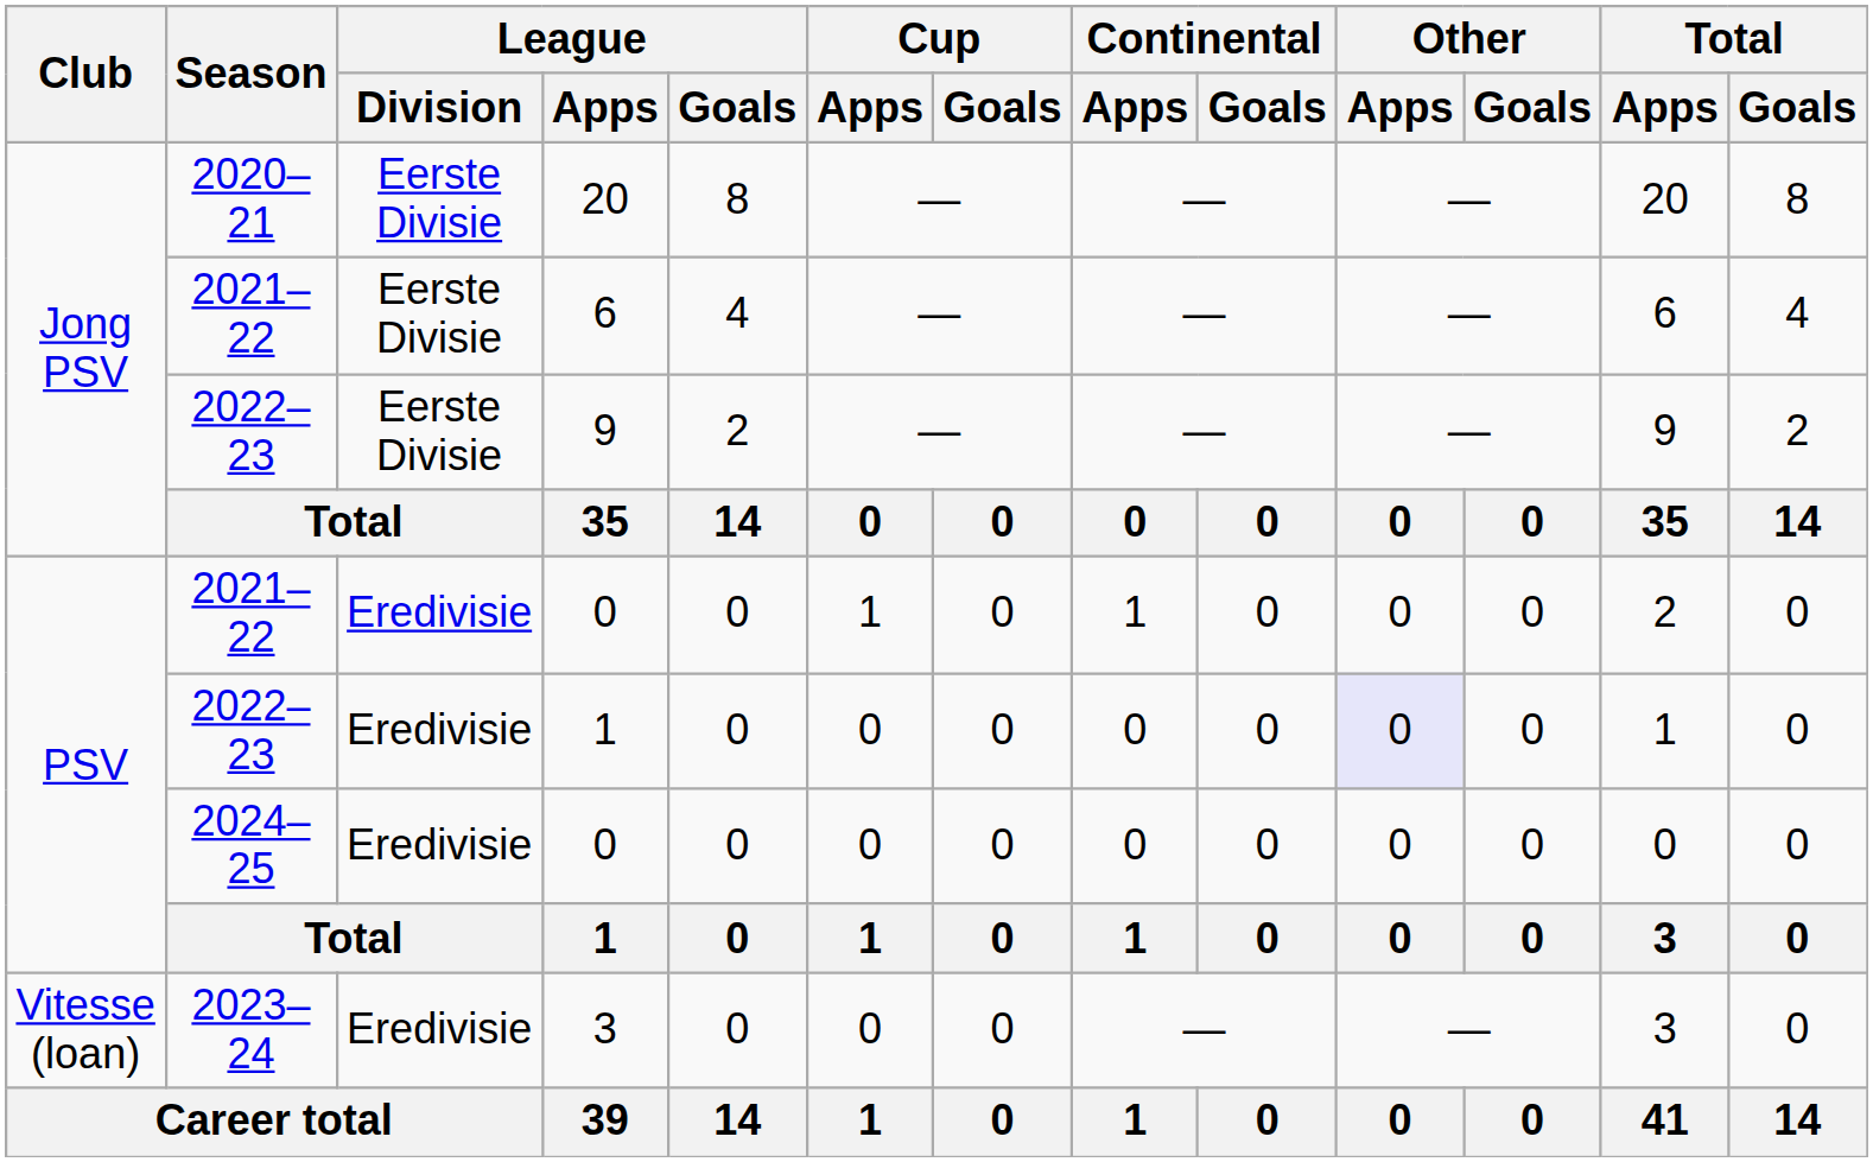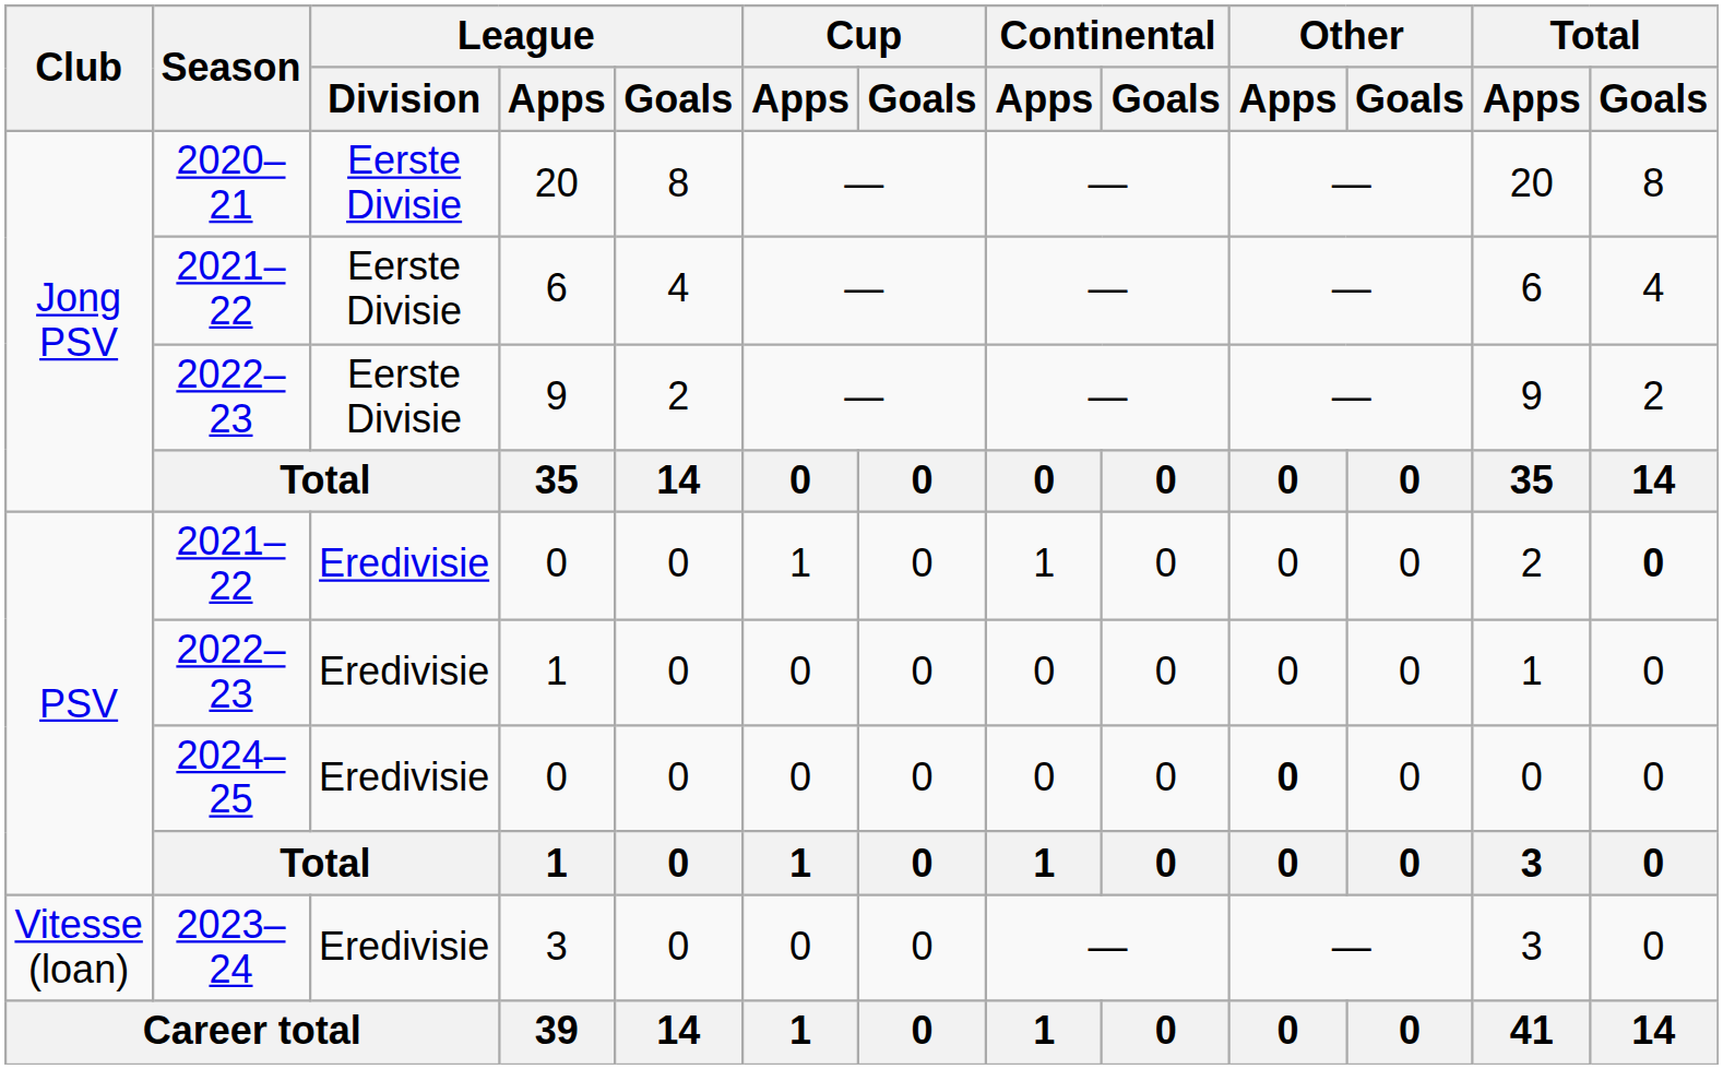2021–22 / 0 | Total / Goals: normal -> bold
2022–23 / 1 | Other / Apps: lavender background -> no background
2024–25 / 0 | Other / Apps: normal -> bold
